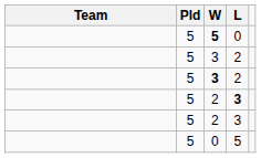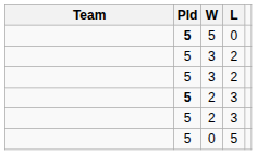row 2 | Pld: normal -> bold
row 2 | W: bold -> normal
row 4 | W: bold -> normal
row 5 | Pld: normal -> bold
row 5 | L: bold -> normal
